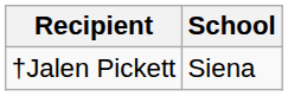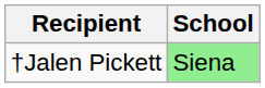†Jalen Pickett | School: no background -> lightgreen background
